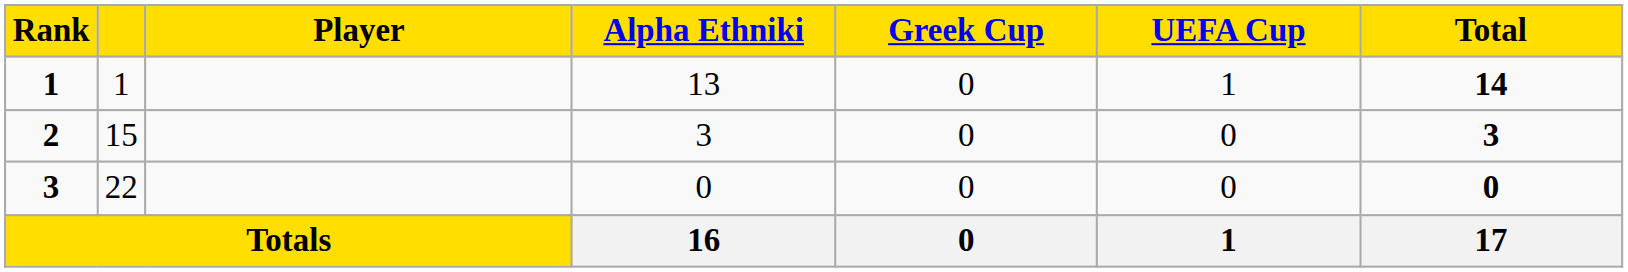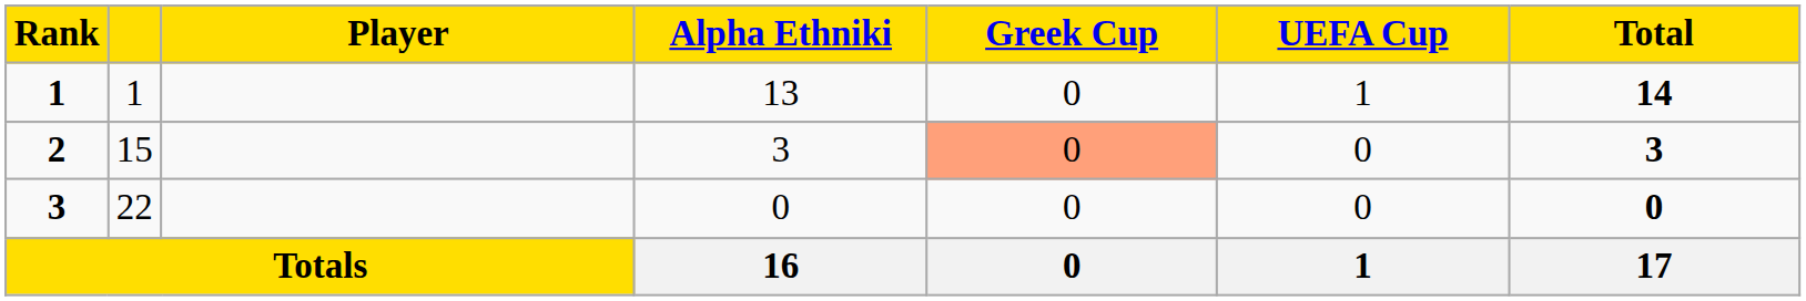2 | Greek Cup: no background -> lightsalmon background
